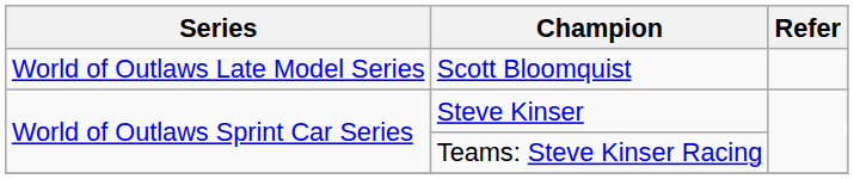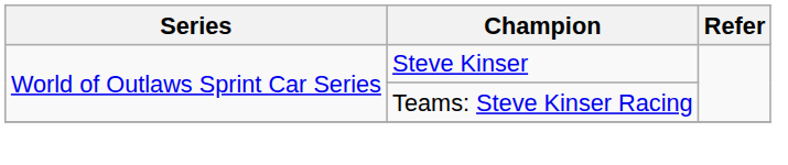- row: World of Outlaws Late Model Series | Scott Bloomquist
